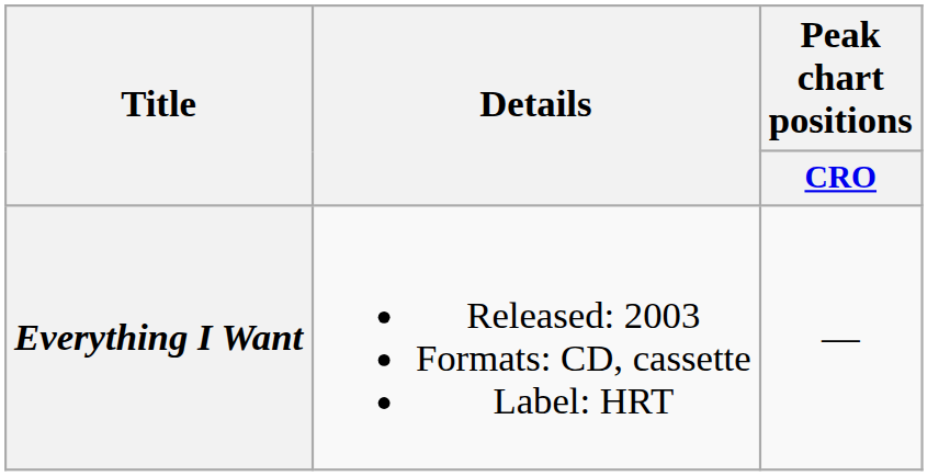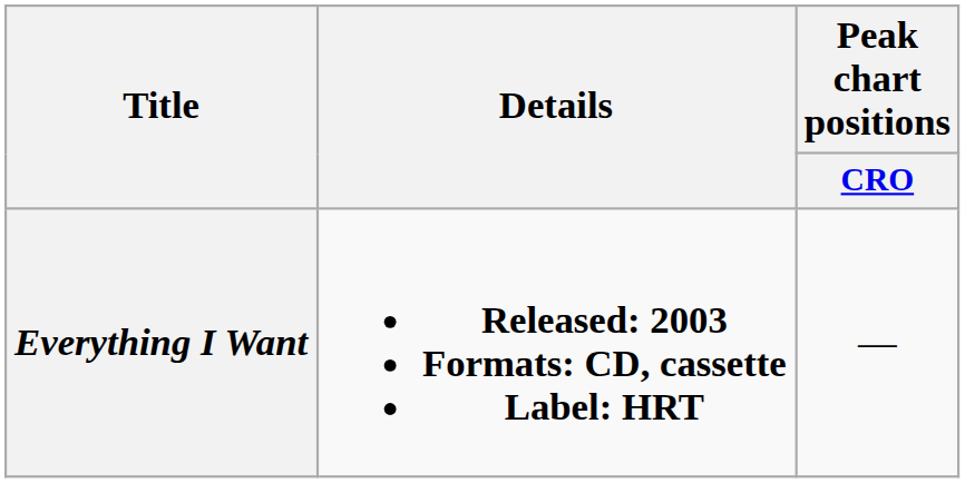Everything I Want | Details: normal -> bold
